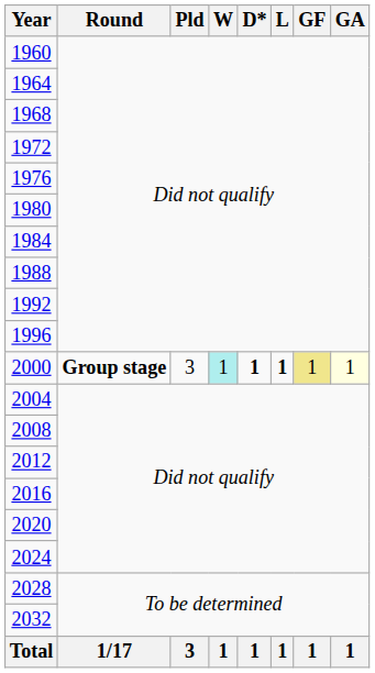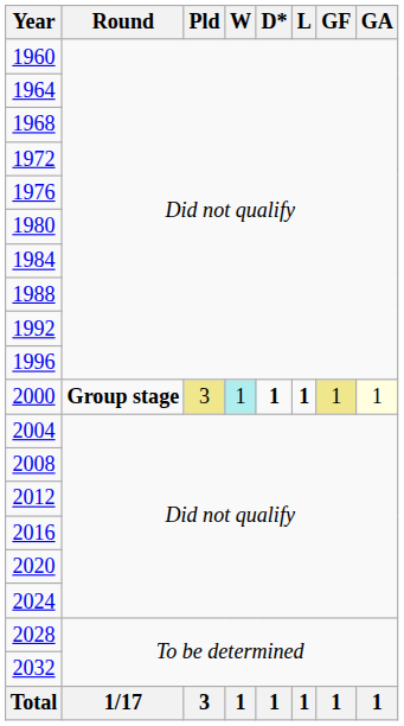2000 | Pld: no background -> khaki background
